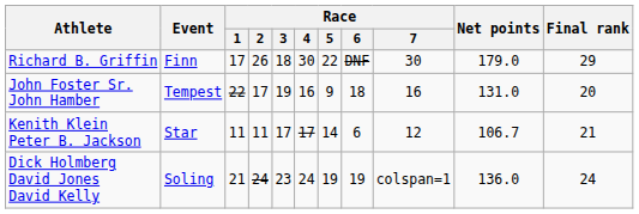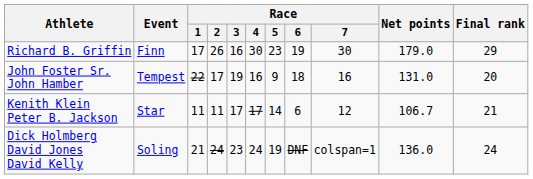Richard B. Griffin | Race / 3: 18 -> 16
Richard B. Griffin | Race / 5: 22 -> 23
Richard B. Griffin | Race / 6: DNF -> 19
Dick Holmberg David Jones David Kelly | Race / 6: 19 -> DNF
